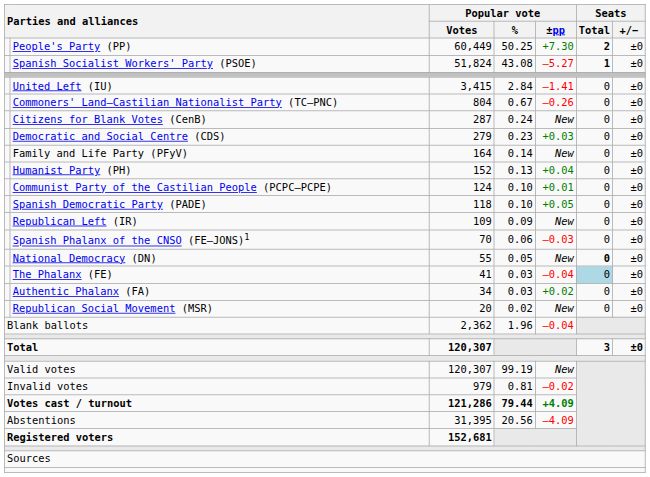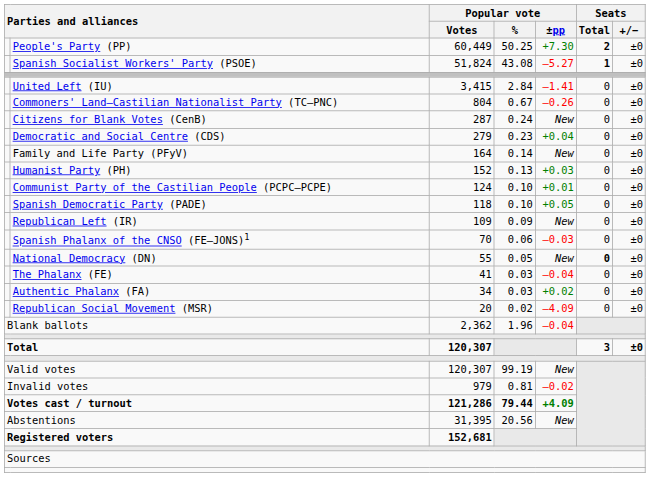Democratic and Social Centre (CDS) | Popular vote / ±pp: +0.03 -> +0.04
Humanist Party (PH) | Popular vote / ±pp: +0.04 -> +0.03
The Phalanx (FE) | Seats / Total: lightblue background -> no background
Republican Social Movement (MSR) | Popular vote / ±pp: New -> –4.09
Abstentions | Popular vote / ±pp: –4.09 -> New
